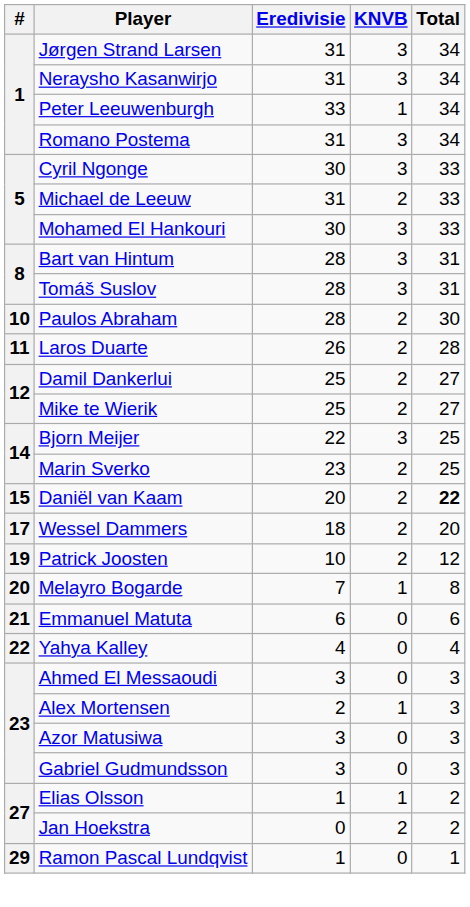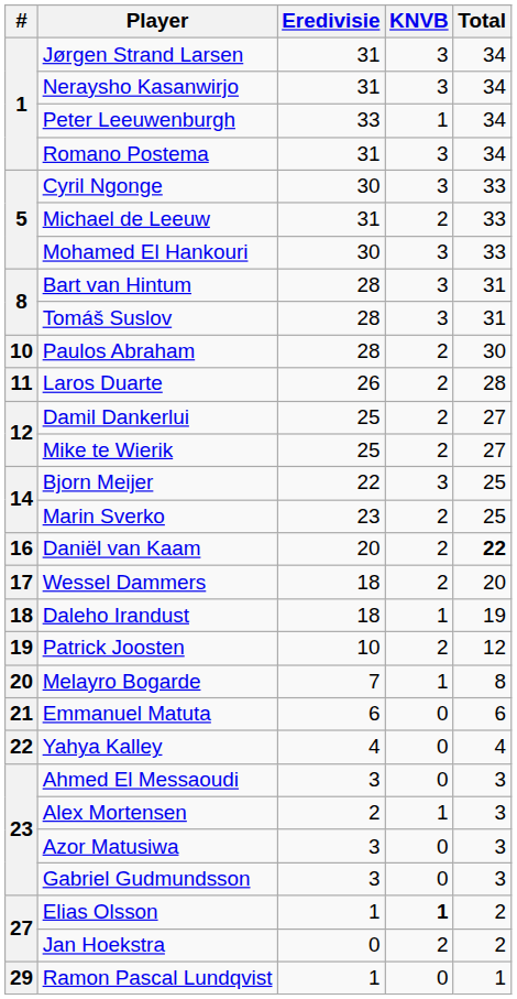Daniël van Kaam | #: 15 -> 16
+ row: 18 | Daleho Irandust | 18 | 1 | 19
Elias Olsson | KNVB: normal -> bold
